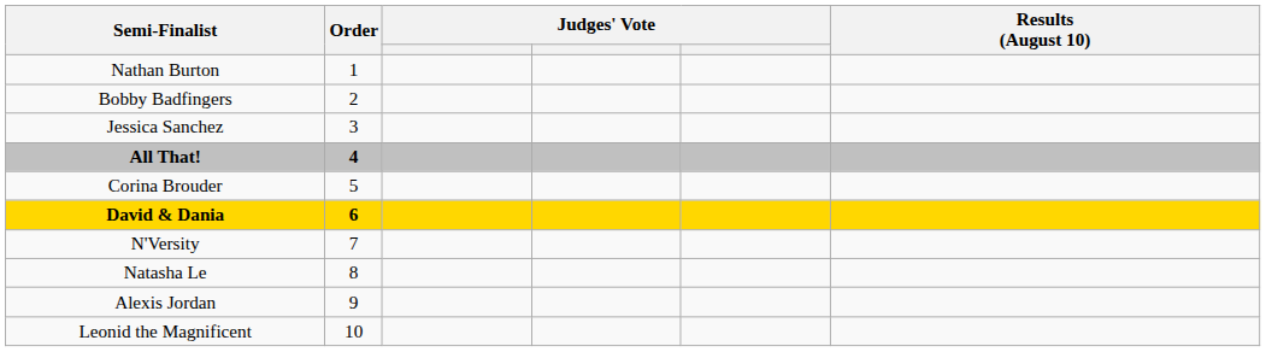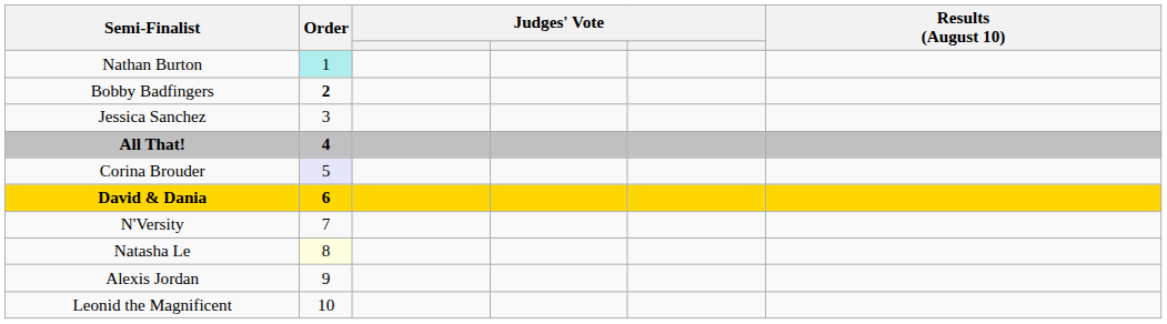Nathan Burton | Order: no background -> paleturquoise background
Bobby Badfingers | Order: normal -> bold
Corina Brouder | Order: no background -> lavender background
Natasha Le | Order: no background -> lightyellow background
